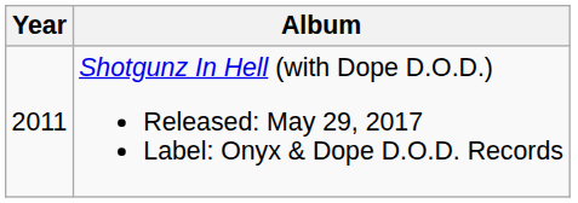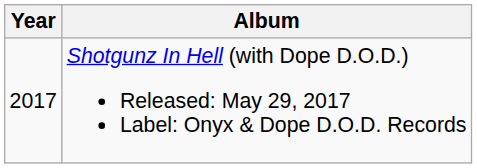row 2 | Year: 2011 -> 2017
